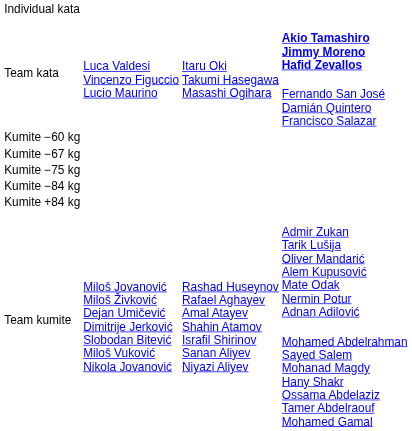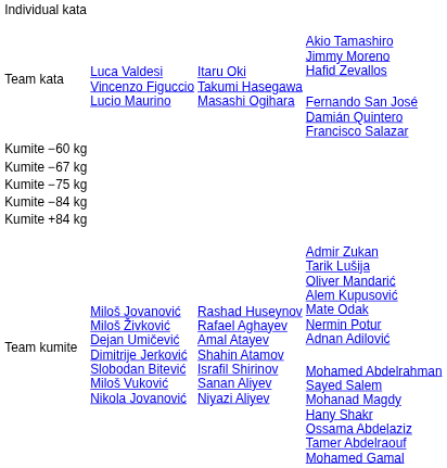Team kata / Akio Tamashiro Jimmy Moreno Hafid Zevallos | column 4: bold -> normal
